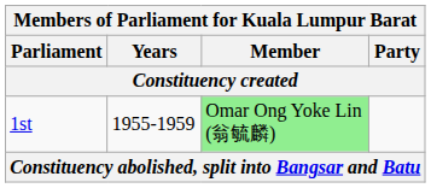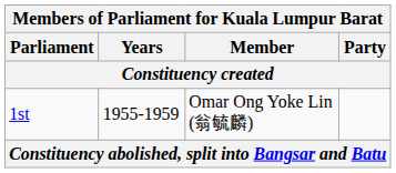1st | Member: lightgreen background -> no background
